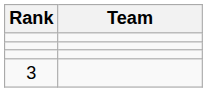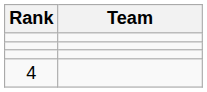row 5 | Rank: 3 -> 4
